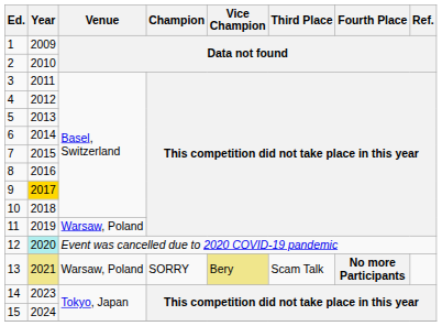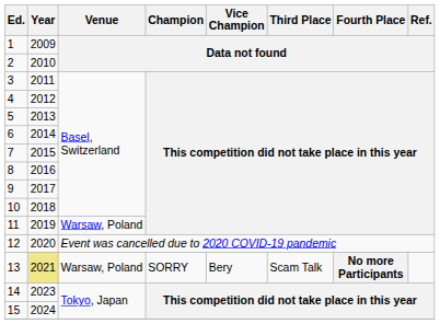9 | Year: gold background -> no background
12 | Year: paleturquoise background -> no background
13 | Vice Champion: khaki background -> no background
